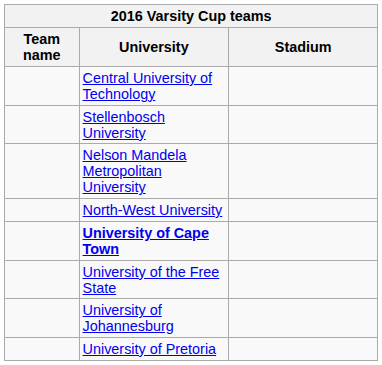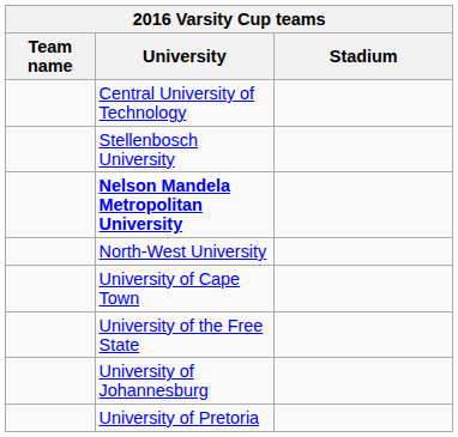Nelson Mandela Metropolitan University | University: normal -> bold
University of Cape Town | University: bold -> normal
